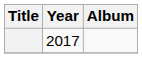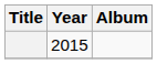row 2 | Year: 2017 -> 2015
